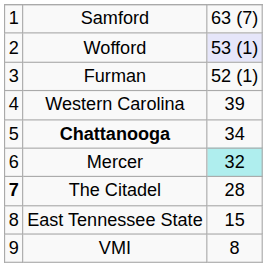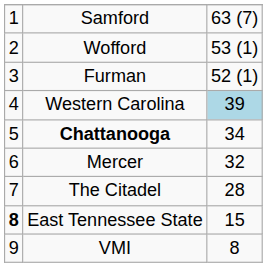Wofford | column 3: lavender background -> no background
Western Carolina | column 3: no background -> lightblue background
Mercer | column 3: paleturquoise background -> no background
The Citadel | column 1: bold -> normal
East Tennessee State | column 1: normal -> bold
